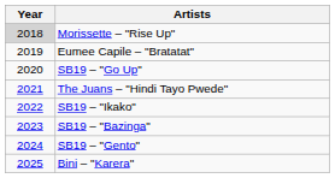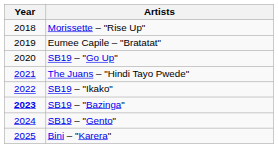Morissette – "Rise Up" | Year: lightgrey background -> no background
SB19 – "Bazinga" | Year: normal -> bold
